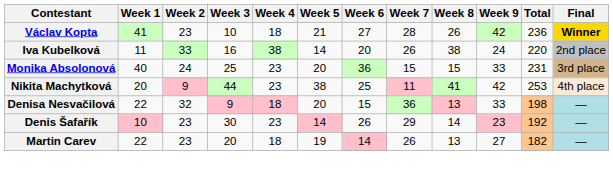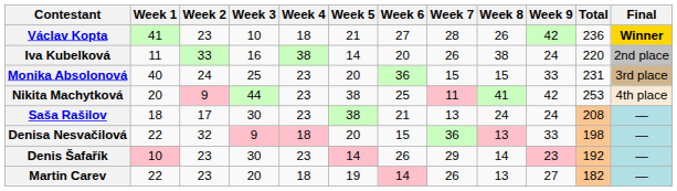+ row: Saša Rašilov | 18 | 17 | 30 | 23 | 38 | 21 | 13 | 24 | 24 | 208 | —
